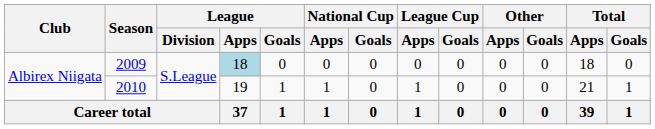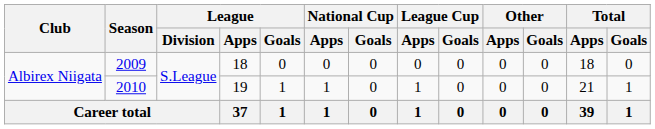2009 | League / Apps: lightblue background -> no background
